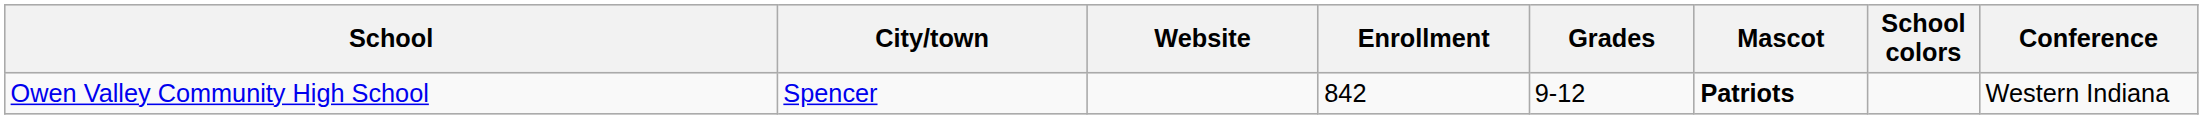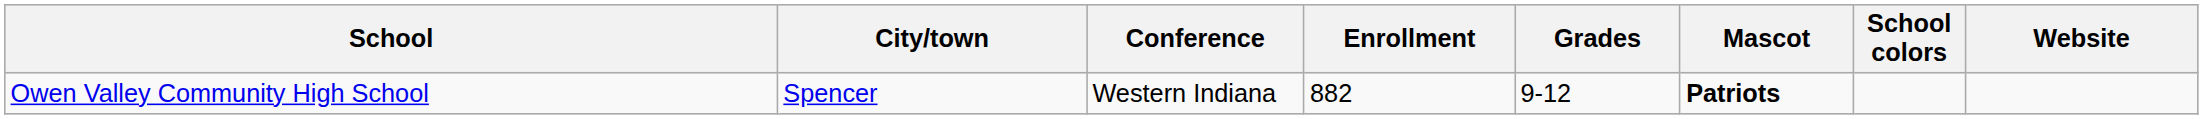columns swapped: Website <-> Conference
Owen Valley Community High School | Enrollment: 842 -> 882
